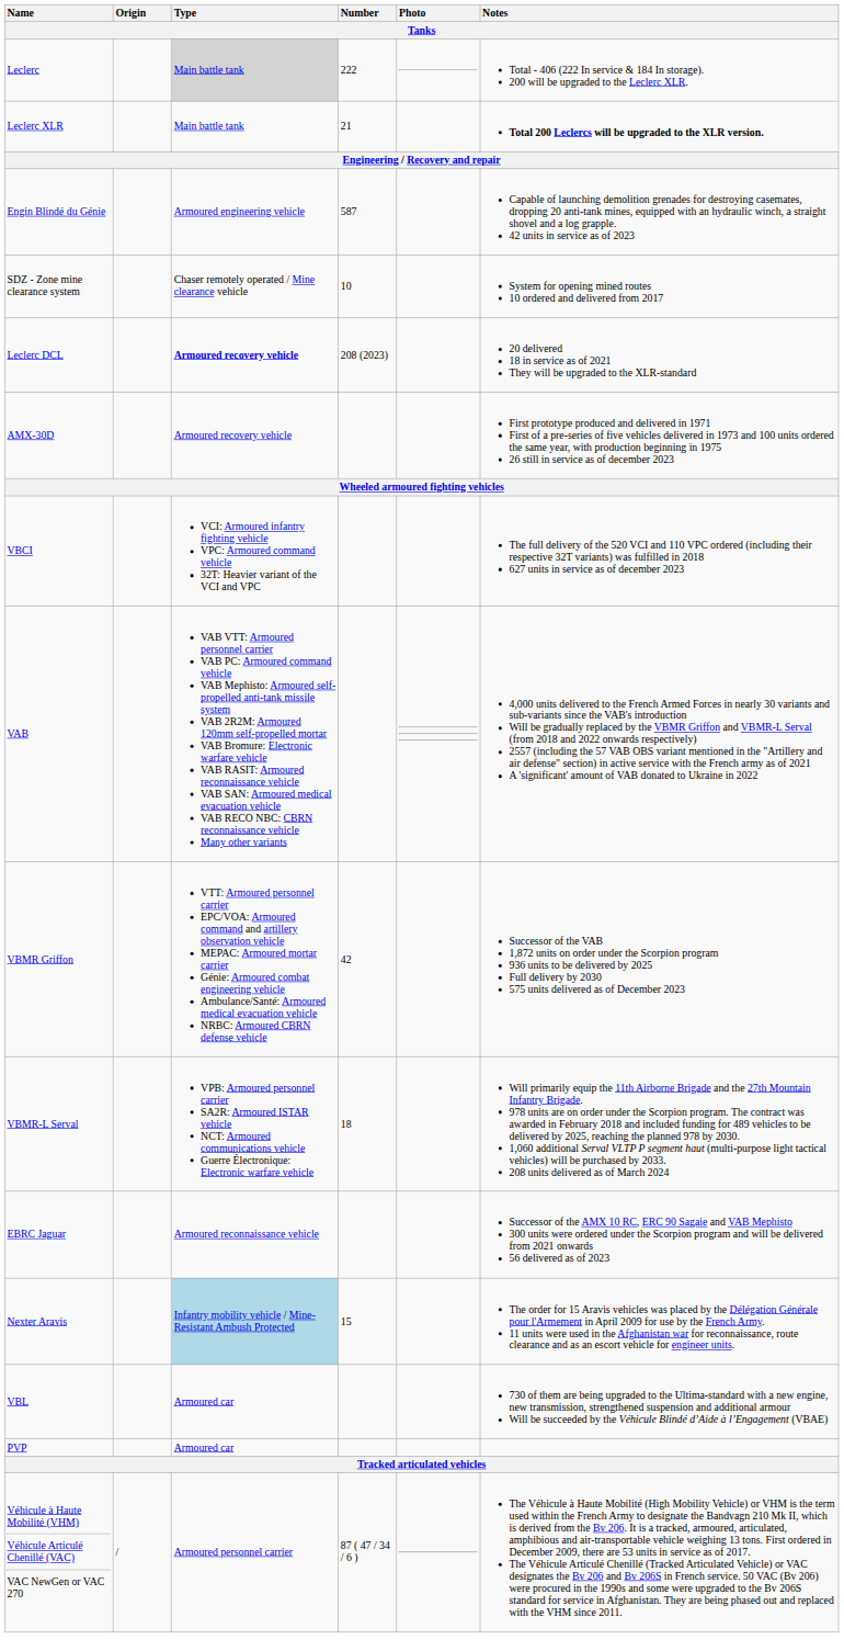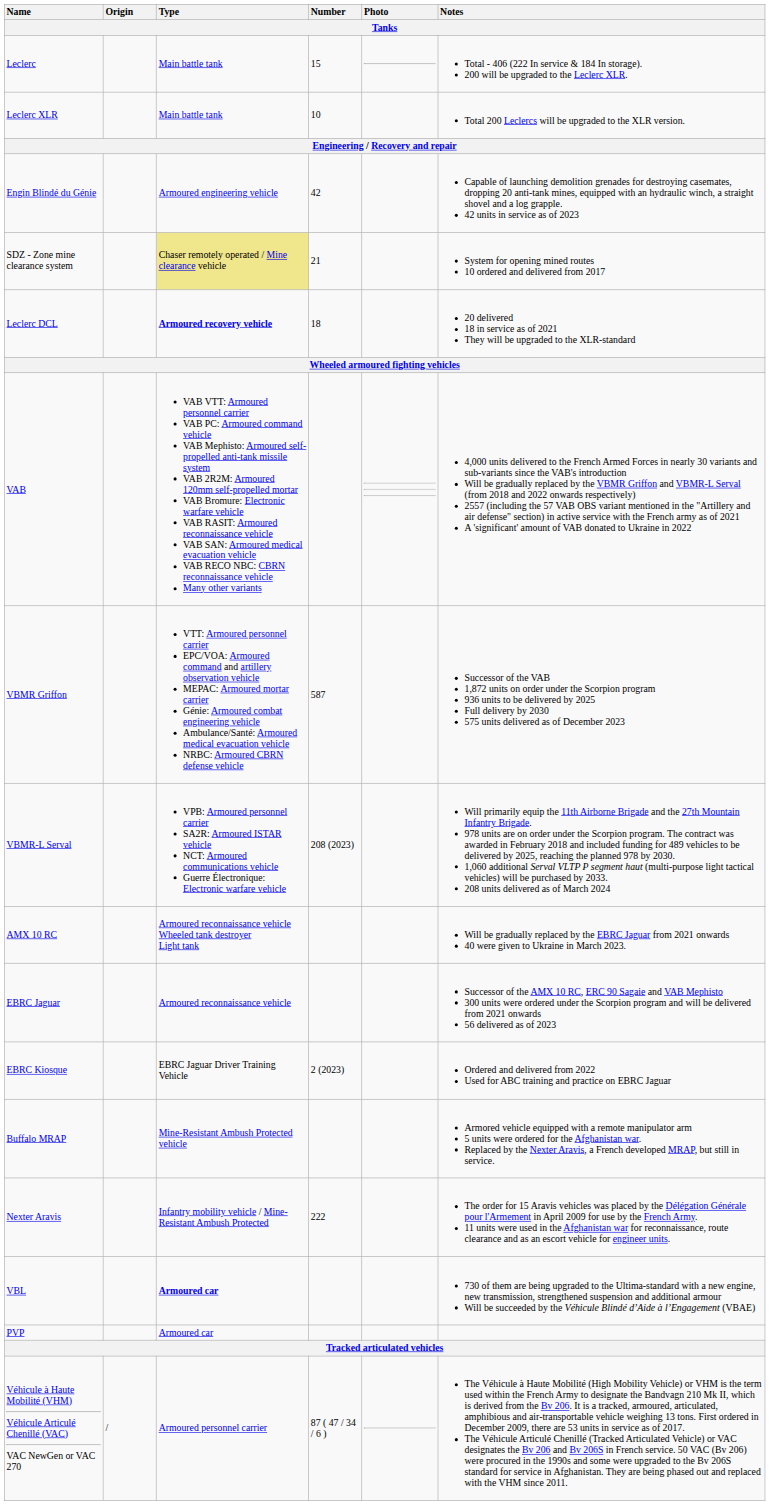Leclerc | Type: lightgrey background -> no background
Leclerc | Number: 222 -> 15
Leclerc XLR | Number: 21 -> 10
Leclerc XLR | Notes: bold -> normal
Engin Blindé du Génie | Number: 587 -> 42
SDZ - Zone mine clearance system | Type: no background -> khaki background
SDZ - Zone mine clearance system | Number: 10 -> 21
Leclerc DCL | Number: 208 (2023) -> 18
- row: AMX-30D | Armoured recovery vehicle | First prototype produced and delivered in 1971 First of a pre-series of five vehicles delivered in 1973 and 100 units ordered the same year, with production beginning in 1975 26 still in service as of december 2023
- row: VBCI | VCI: Armoured infantry fighting vehicle VPC: Armoured command vehicle 32T: Heavier variant of the VCI and VPC | The full delivery of the 520 VCI and 110 VPC ordered (including their respective 32T variants) was fulfilled in 2018 627 units in service as of december 2023
VBMR Griffon | Number: 42 -> 587
VBMR-L Serval | Number: 18 -> 208 (2023)
+ row: AMX 10 RC | Armoured reconnaissance vehicle Wheeled tank destroyer Light tank | Will be gradually replaced by the EBRC Jaguar from 2021 onwards 40 were given to Ukraine in March 2023.
+ row: EBRC Kiosque | EBRC Jaguar Driver Training Vehicle | 2 (2023) | Ordered and delivered from 2022 Used for ABC training and practice on EBRC Jaguar
+ row: Buffalo MRAP | Mine-Resistant Ambush Protected vehicle | Armored vehicle equipped with a remote manipulator arm 5 units were ordered for the Afghanistan war. Replaced by the Nexter Aravis, a French developed MRAP, but still in service.
Nexter Aravis | Type: lightblue background -> no background
Nexter Aravis | Number: 15 -> 222
VBL | Type: normal -> bold
